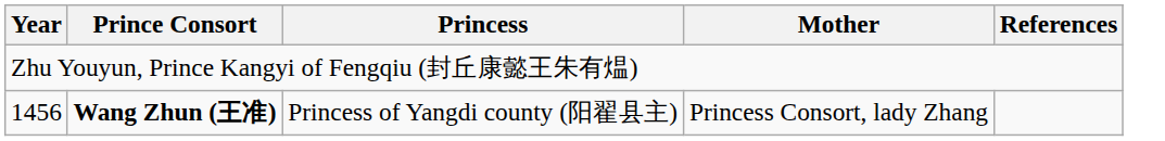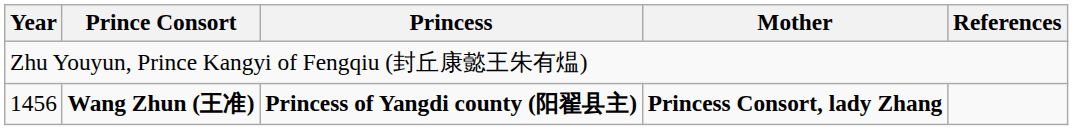1456 | Princess: normal -> bold
1456 | Mother: normal -> bold
